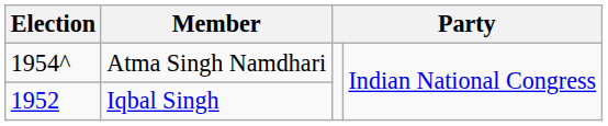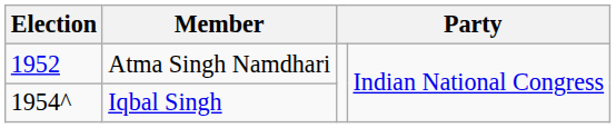Atma Singh Namdhari | Election: 1954^ -> 1952
Iqbal Singh | Election: 1952 -> 1954^
